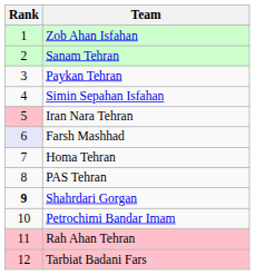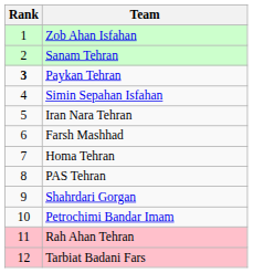Paykan Tehran | Rank: normal -> bold
Iran Nara Tehran | Rank: pink background -> no background
Farsh Mashhad | Rank: lavender background -> no background
Shahrdari Gorgan | Rank: bold -> normal
